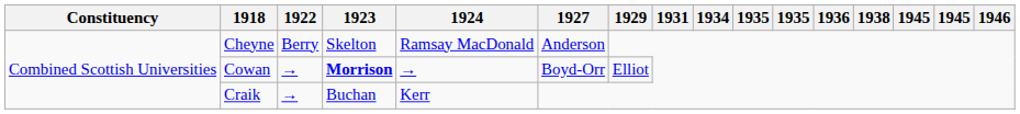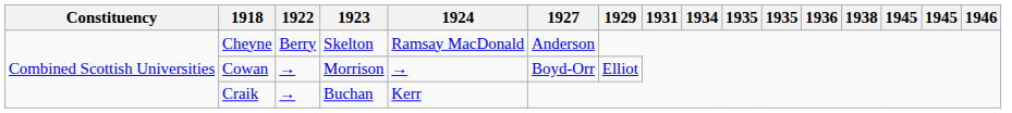row 3 | 1923: bold -> normal
